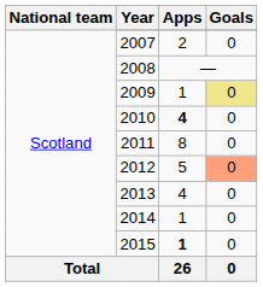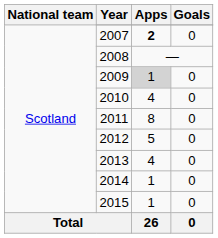2007 | Apps: normal -> bold
2009 | Apps: no background -> lightgrey background
2009 | Goals: khaki background -> no background
2010 | Apps: bold -> normal
2012 | Goals: lightsalmon background -> no background
2015 | Apps: bold -> normal
